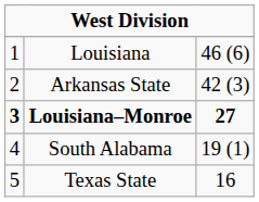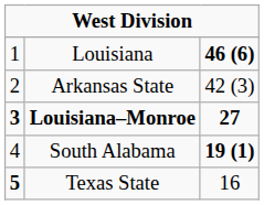Louisiana | column 3: normal -> bold
South Alabama | column 3: normal -> bold
Texas State | column 1: normal -> bold
